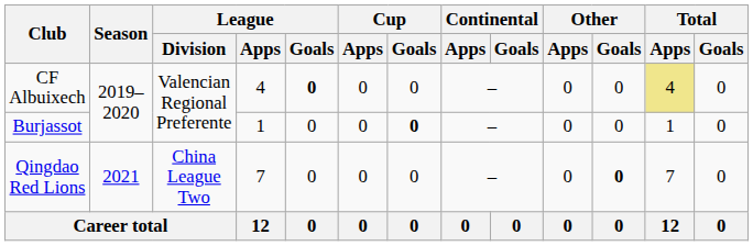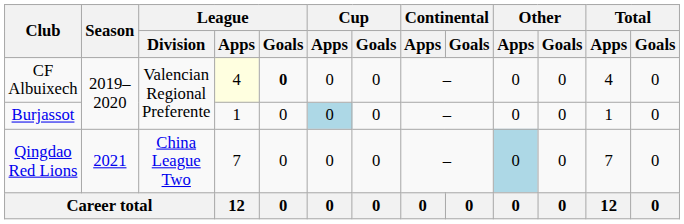CF Albuixech | League / Apps: no background -> lightyellow background
CF Albuixech | Total / Apps: khaki background -> no background
Burjassot | Cup / Apps: no background -> lightblue background
Burjassot | Cup / Goals: bold -> normal
Qingdao Red Lions | Other / Apps: no background -> lightblue background
Qingdao Red Lions | Other / Goals: bold -> normal
